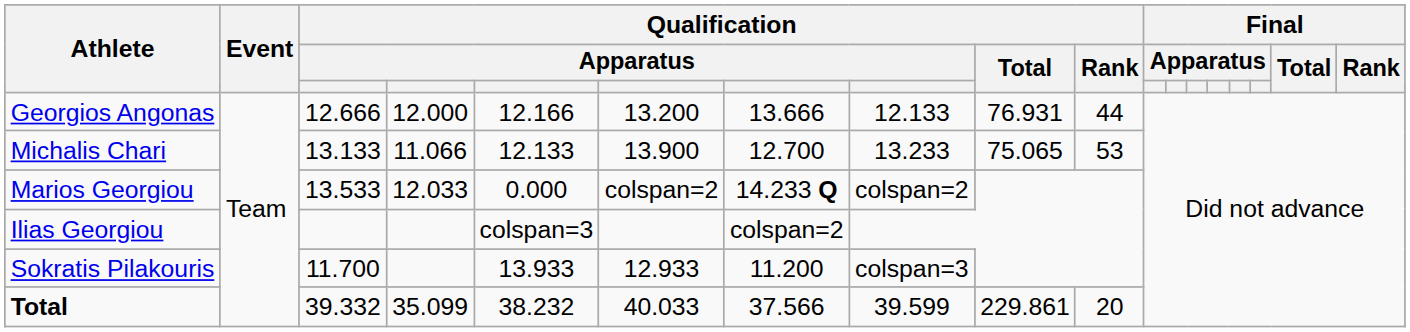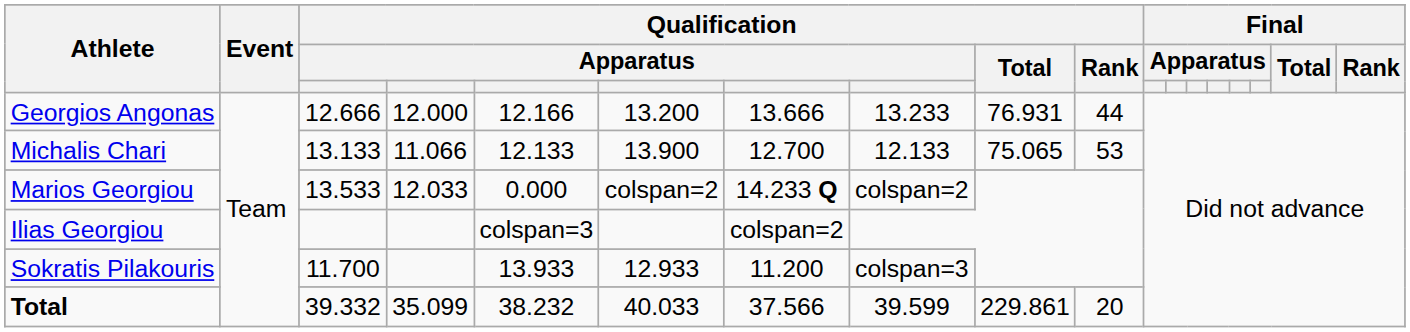Georgios Angonas | column 8: 12.133 -> 13.233
Michalis Chari | column 8: 13.233 -> 12.133
